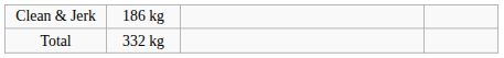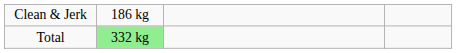row 2 | column 2: no background -> lightgreen background
